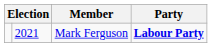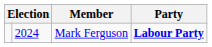Mark Ferguson | column 2: 2021 -> 2024
